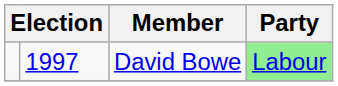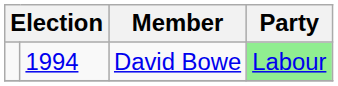David Bowe | column 2: 1997 -> 1994
